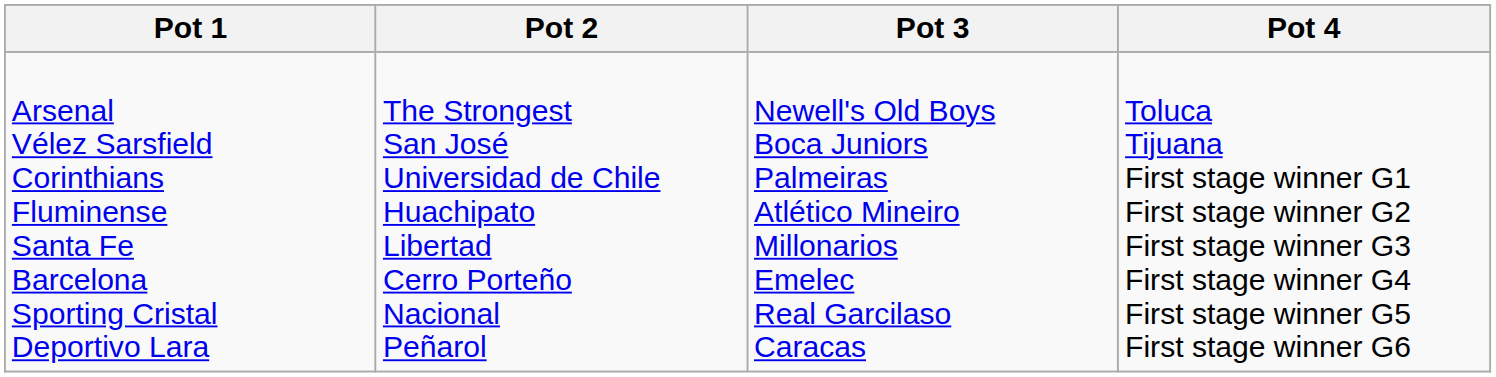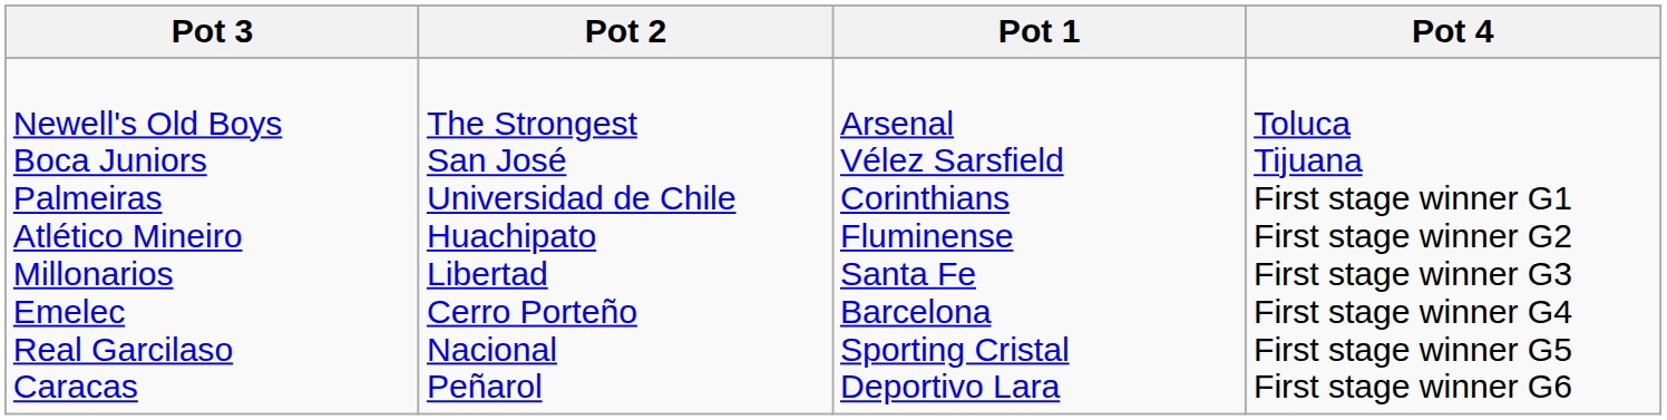columns swapped: Pot 1 <-> Pot 3
